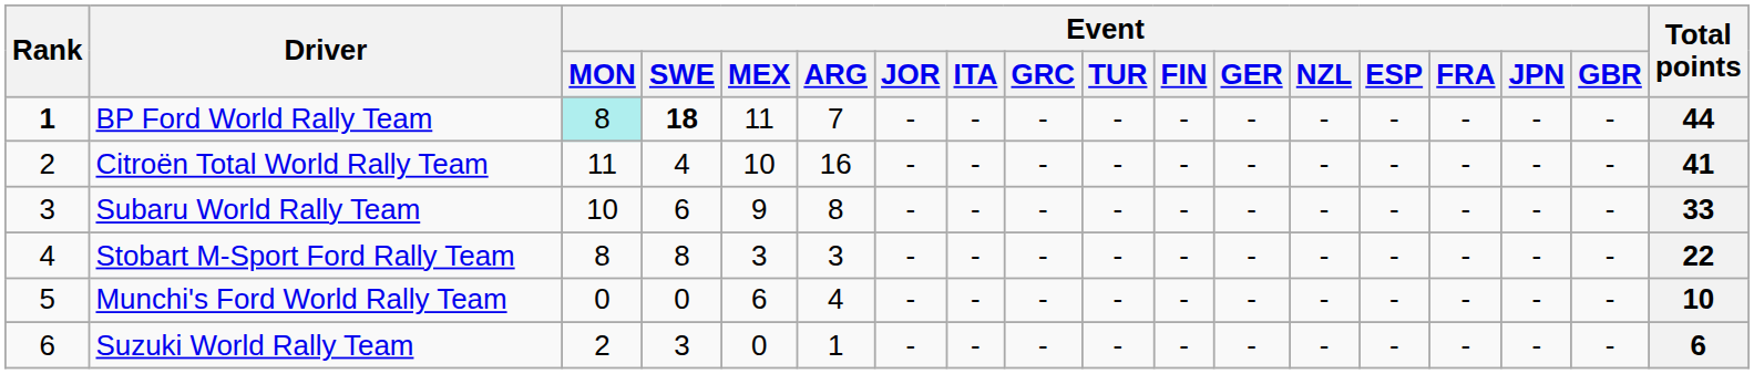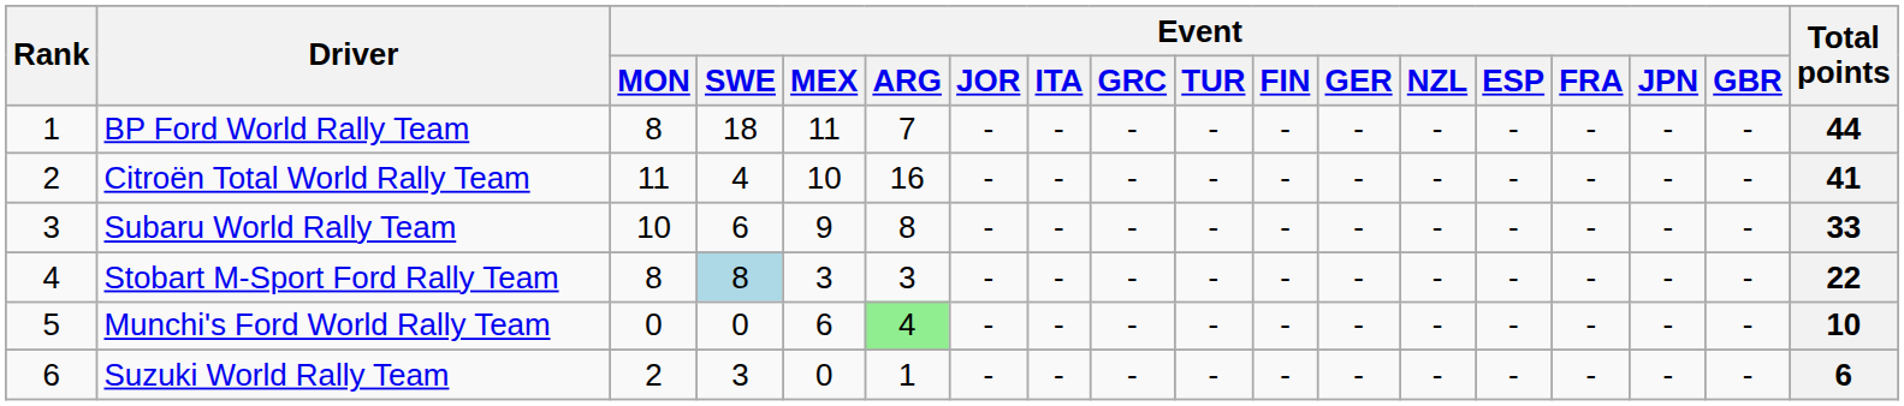BP Ford World Rally Team | Rank: bold -> normal
BP Ford World Rally Team | Event / MON: paleturquoise background -> no background
BP Ford World Rally Team | Event / SWE: bold -> normal
Stobart M-Sport Ford Rally Team | Event / SWE: no background -> lightblue background
Munchi's Ford World Rally Team | Event / ARG: no background -> lightgreen background
